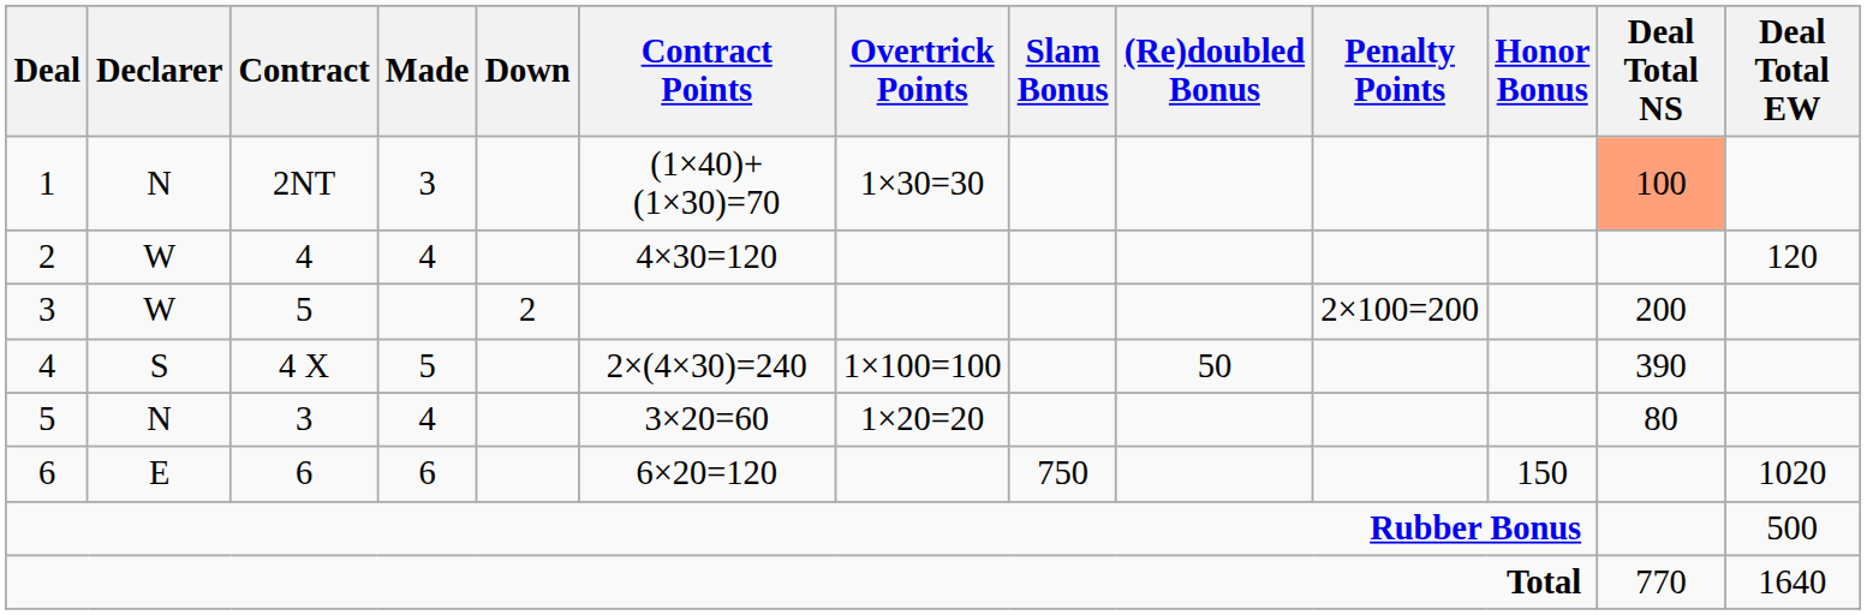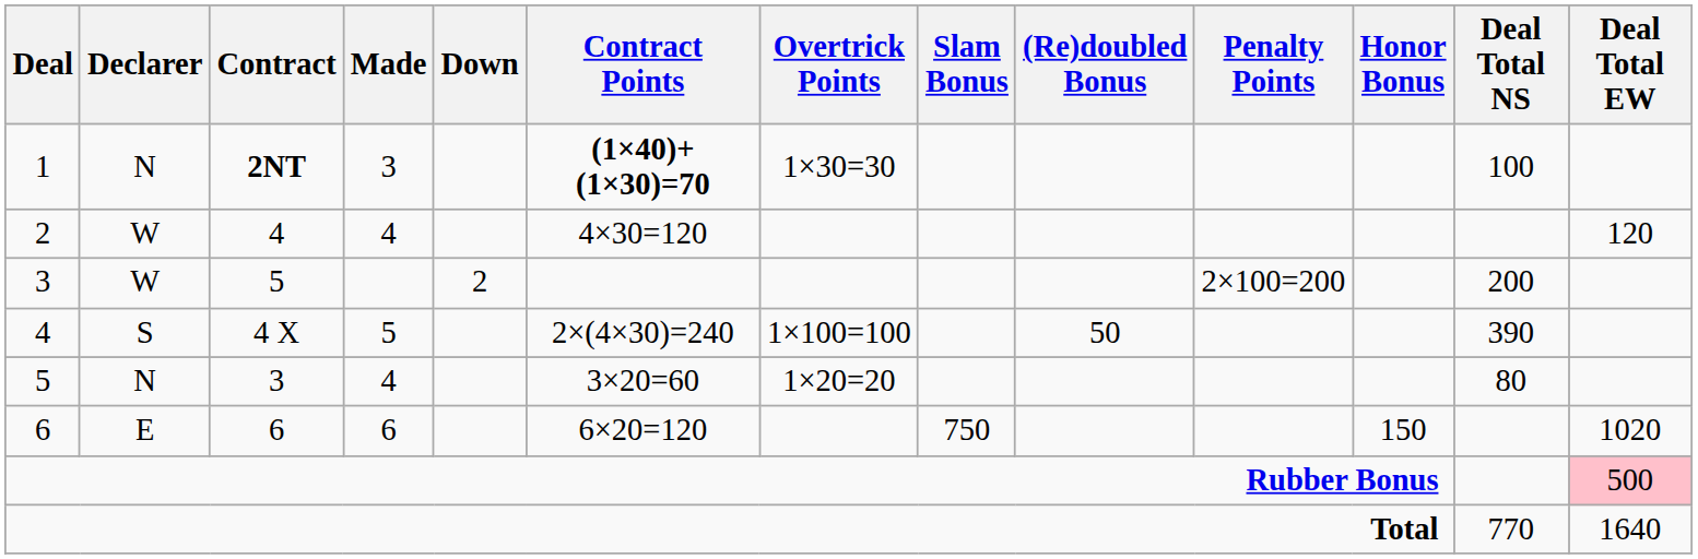1 | Contract: normal -> bold
1 | Contract Points: normal -> bold
1 | Deal Total NS: lightsalmon background -> no background
Rubber Bonus | Deal Total EW: no background -> pink background
